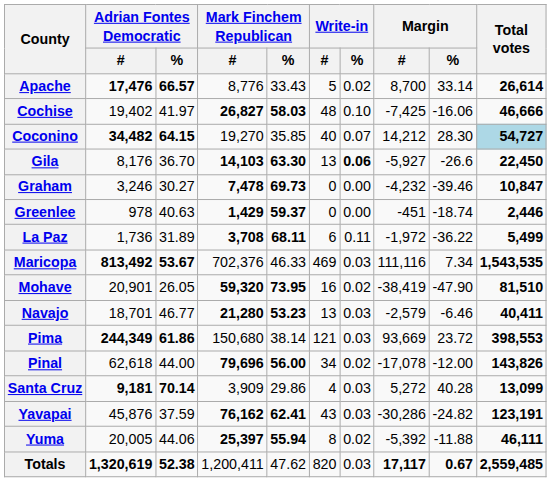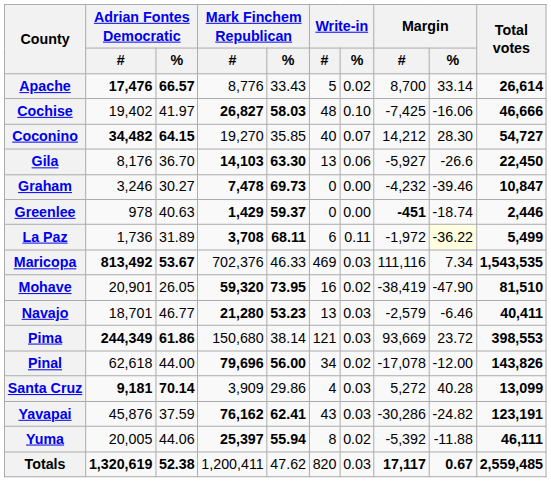Coconino | Total votes: lightblue background -> no background
Gila | Write-in / %: bold -> normal
Greenlee | Margin / #: normal -> bold
La Paz | Margin / %: no background -> lightyellow background
